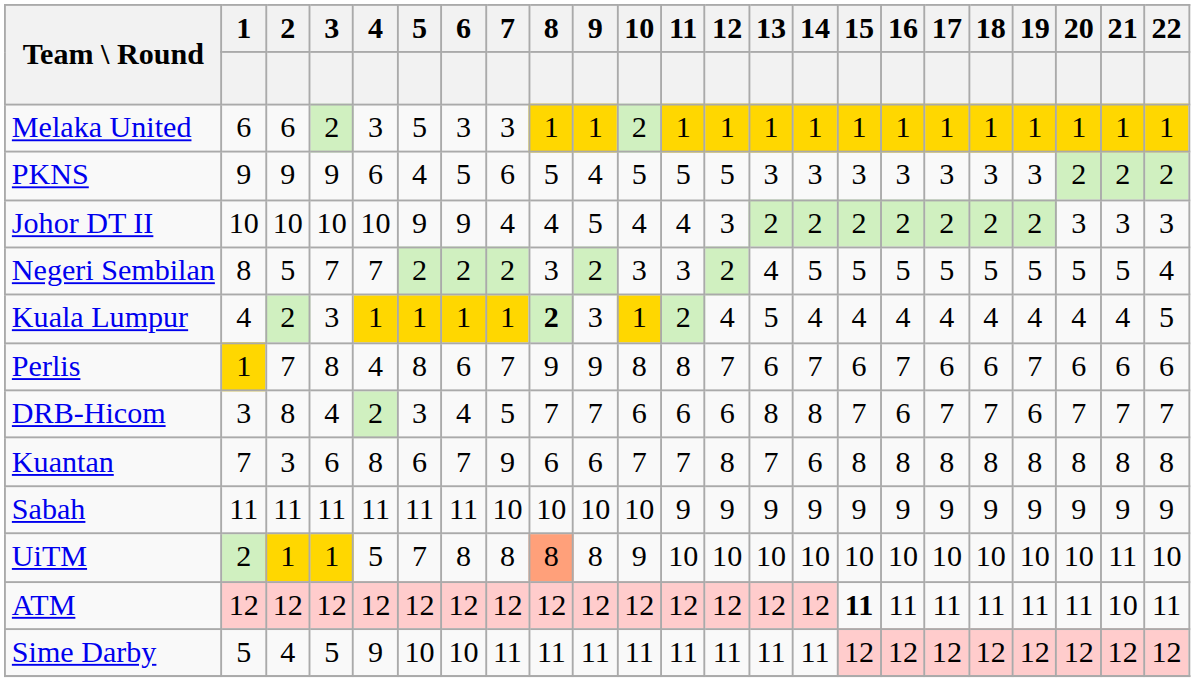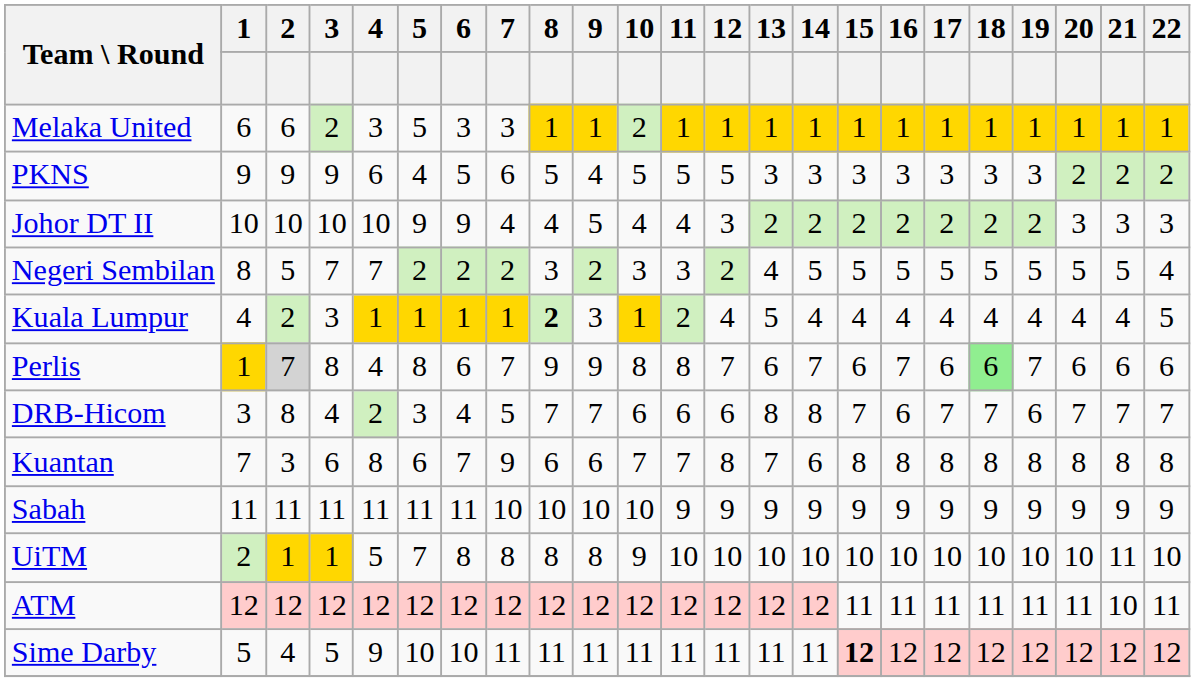Perlis | 2: no background -> lightgrey background
Perlis | 18: no background -> lightgreen background
UiTM | 8: lightsalmon background -> no background
ATM | 15: bold -> normal
Sime Darby | 15: normal -> bold
